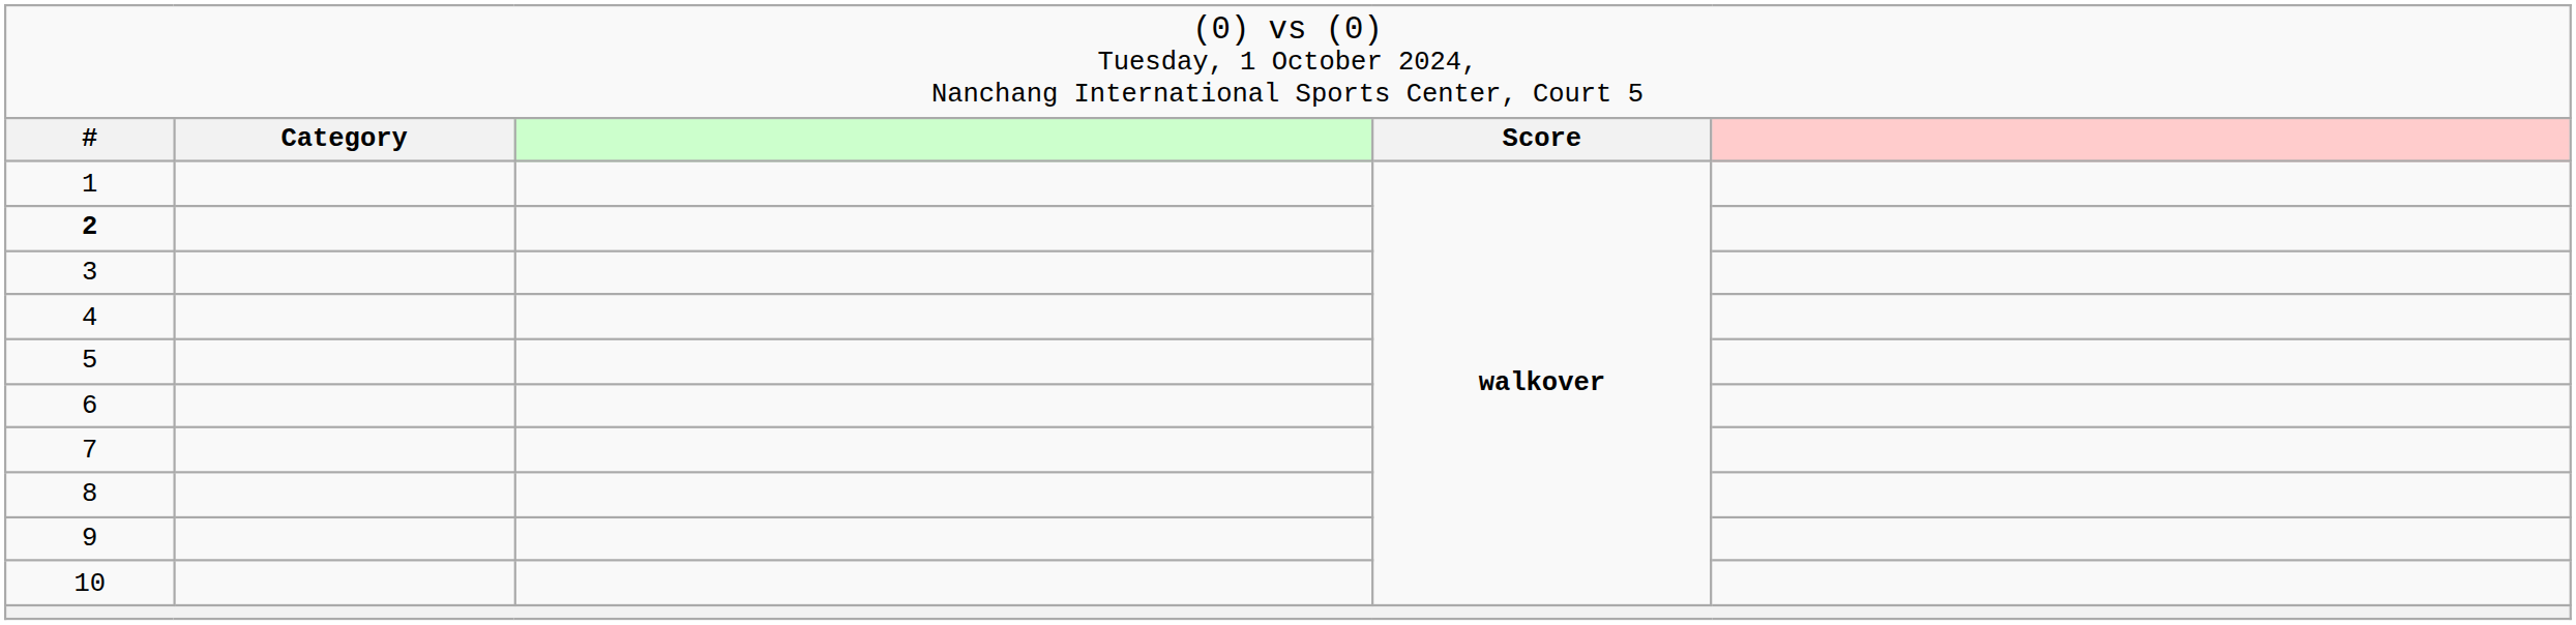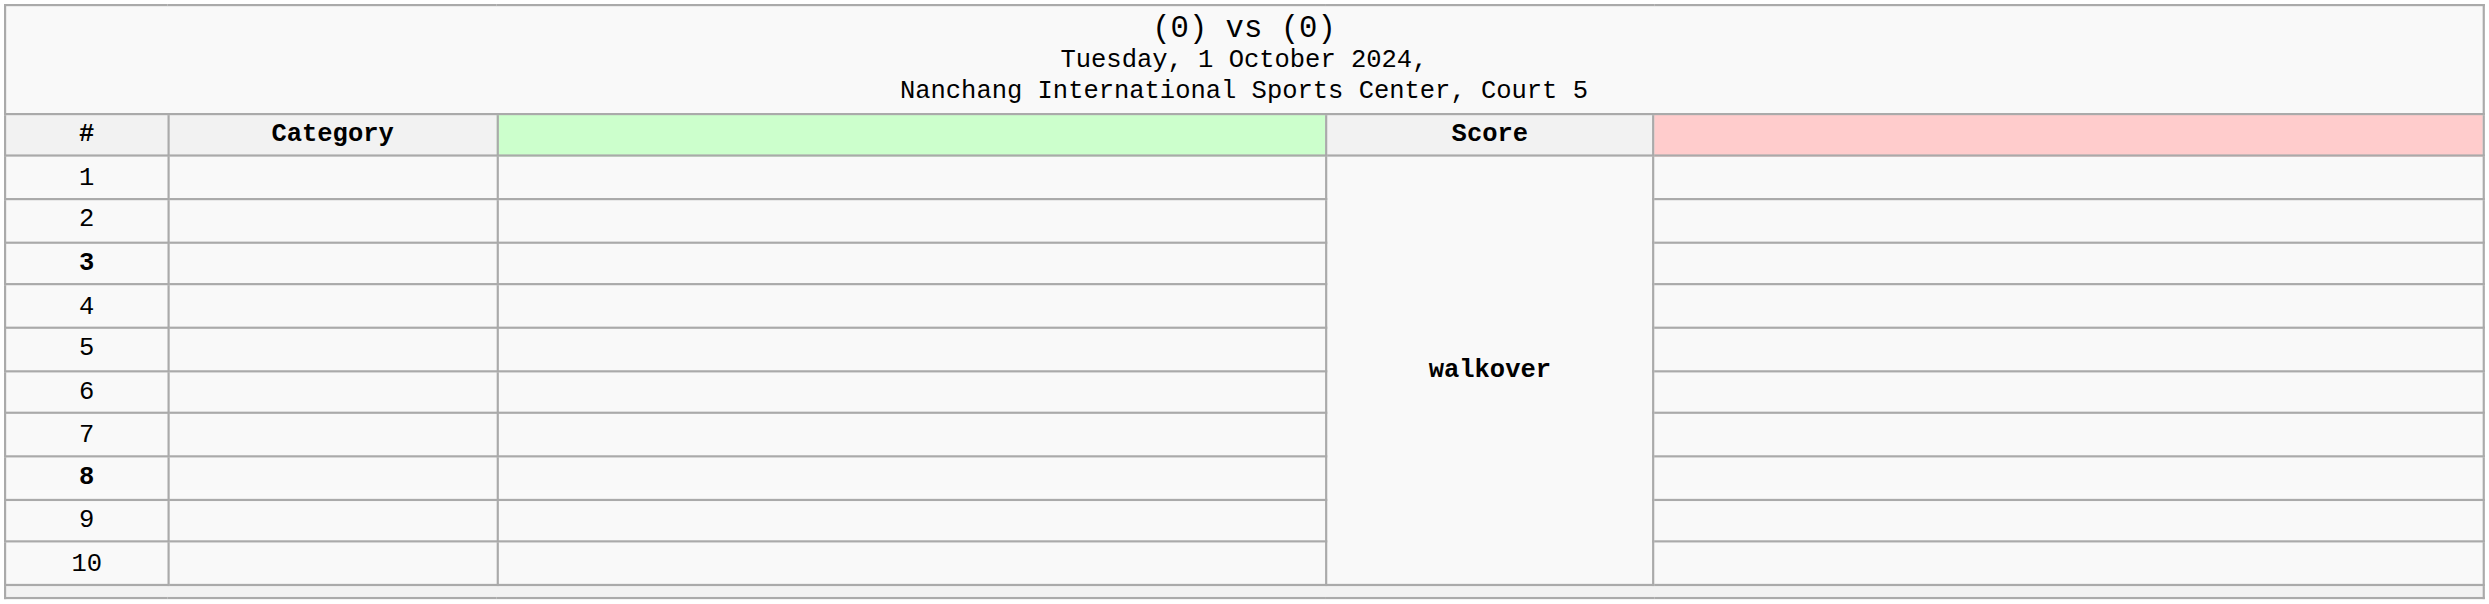2 | column 1: bold -> normal
3 | column 1: normal -> bold
8 | column 1: normal -> bold
